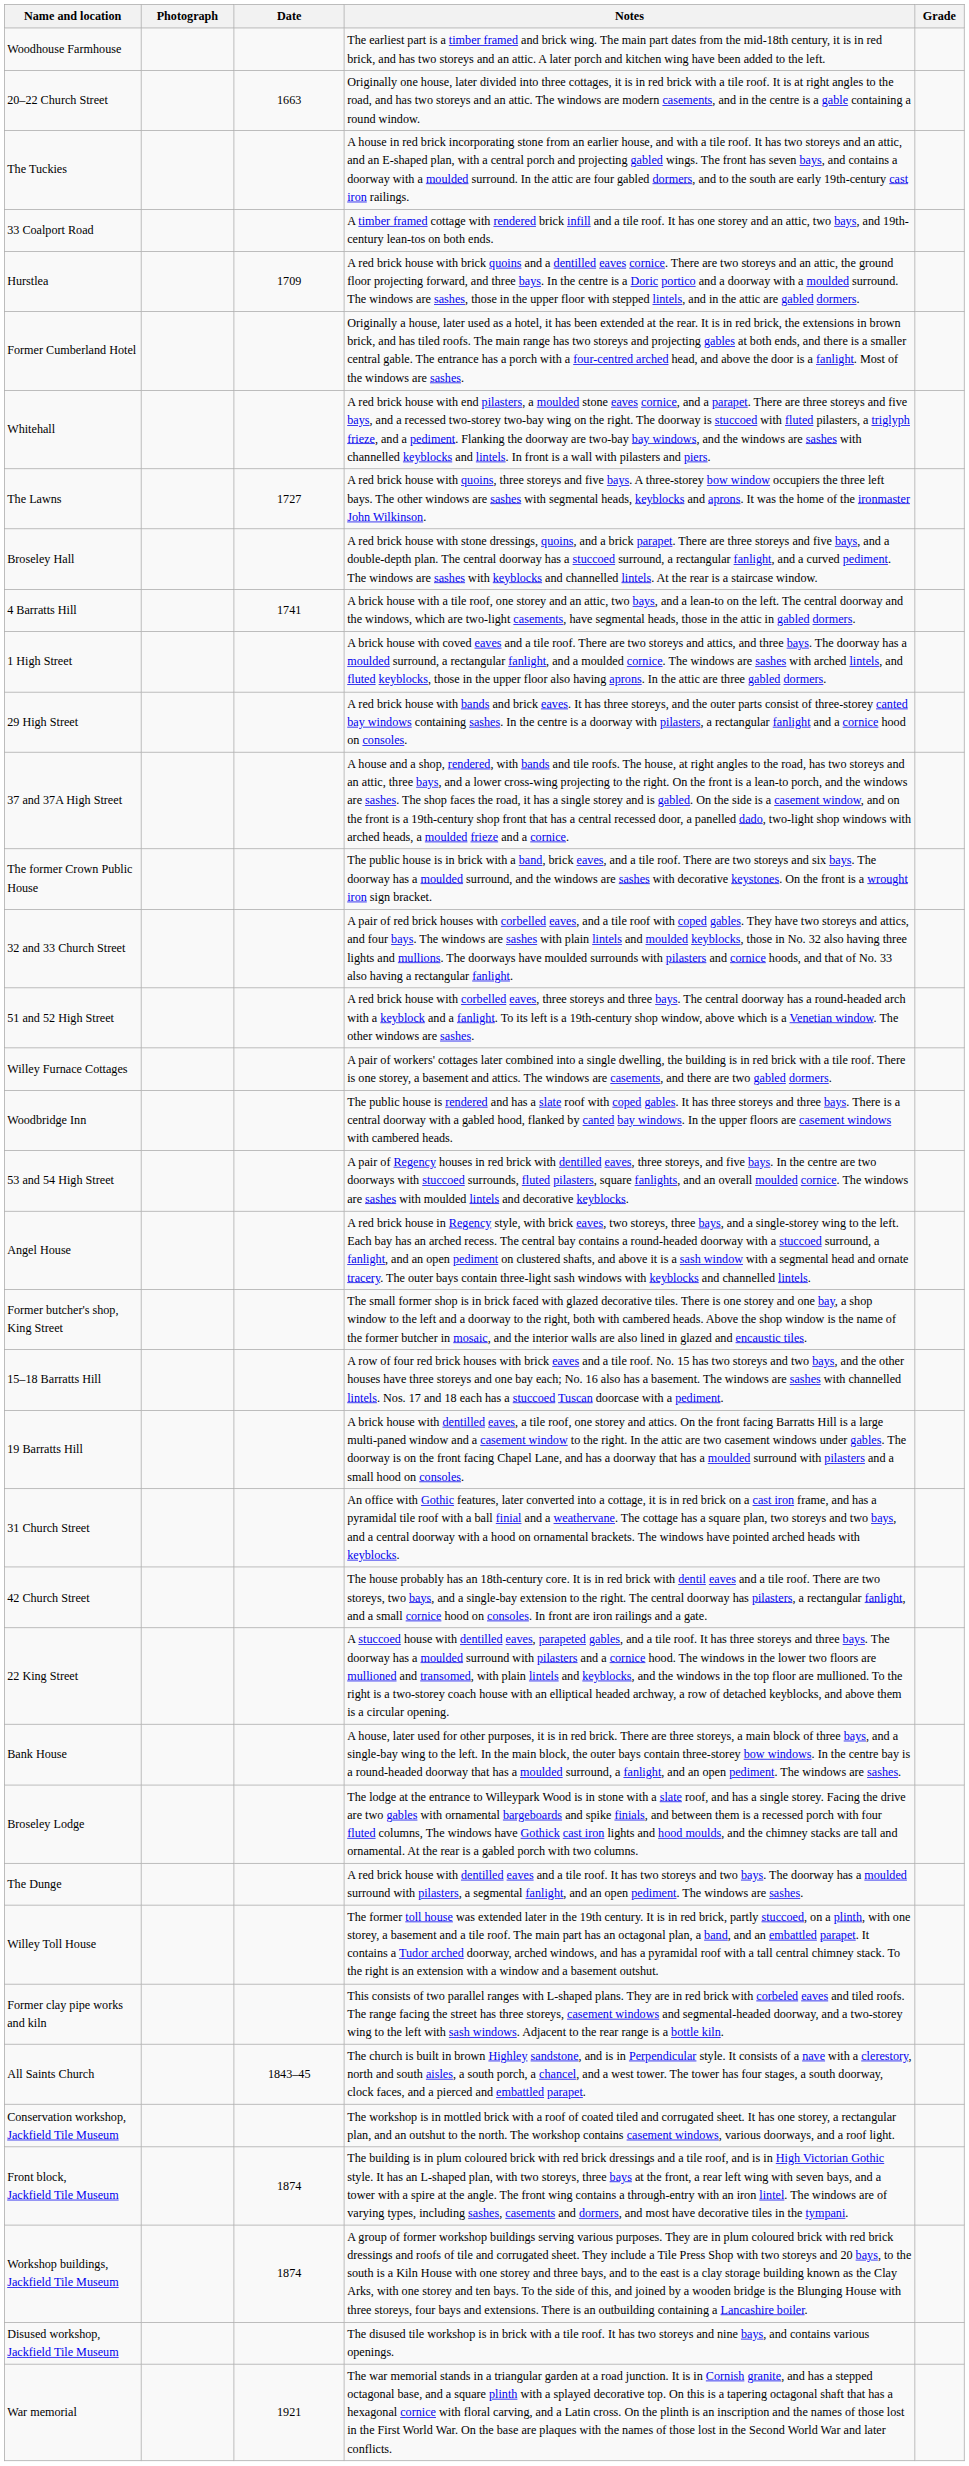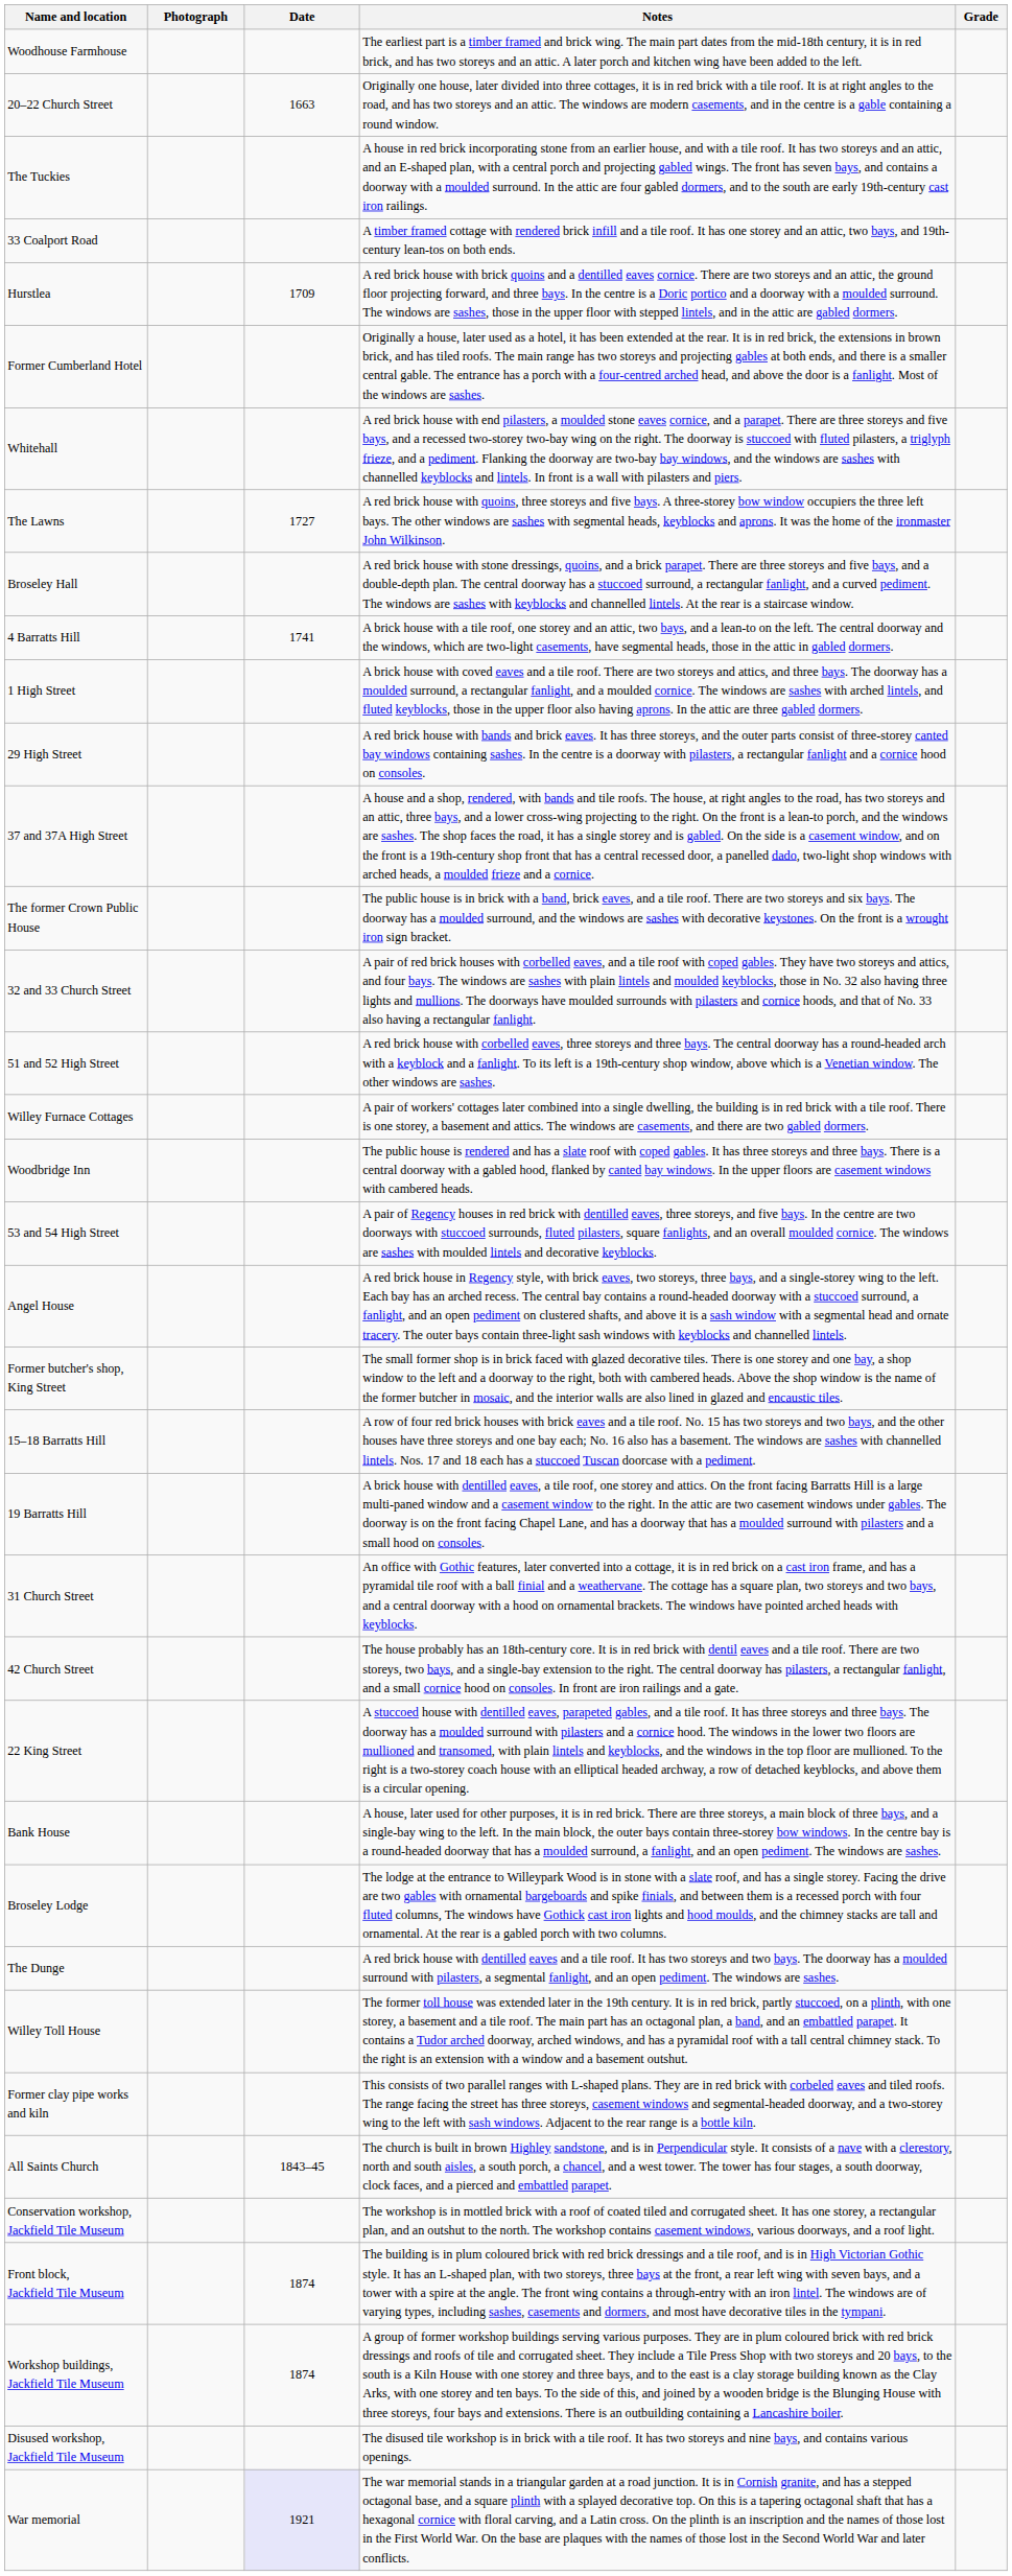War memorial | Date: no background -> lavender background
